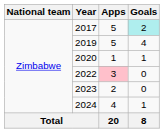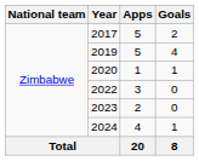2017 | Goals: paleturquoise background -> no background
2022 | Apps: pink background -> no background
